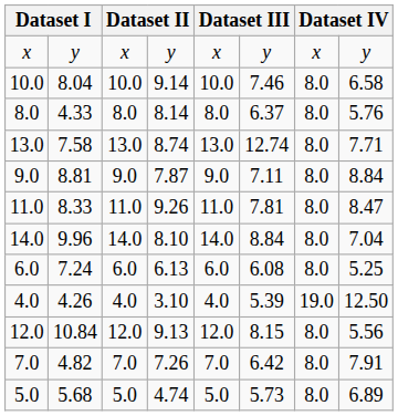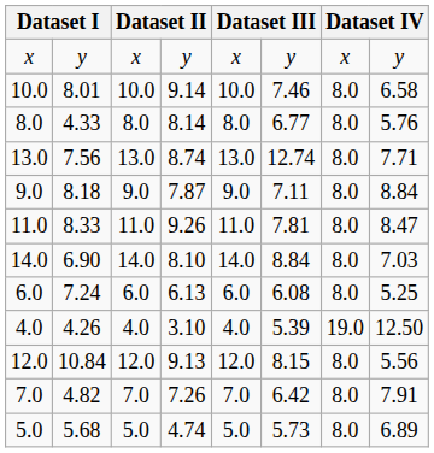row 3 | column 2: 8.04 -> 8.01
row 4 | column 6: 6.37 -> 6.77
row 5 | column 2: 7.58 -> 7.56
row 6 | column 2: 8.81 -> 8.18
row 8 | column 2: 9.96 -> 6.90
row 8 | column 8: 7.04 -> 7.03
